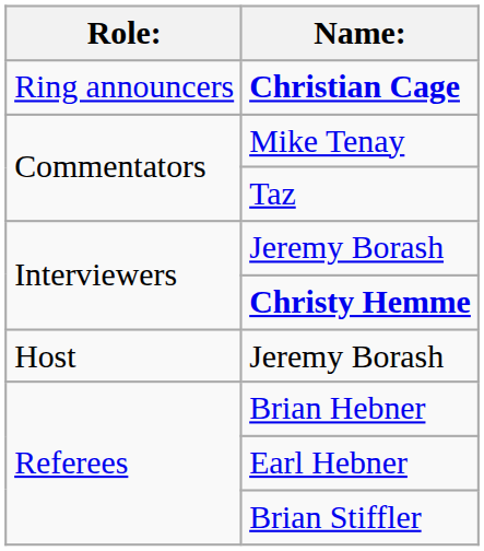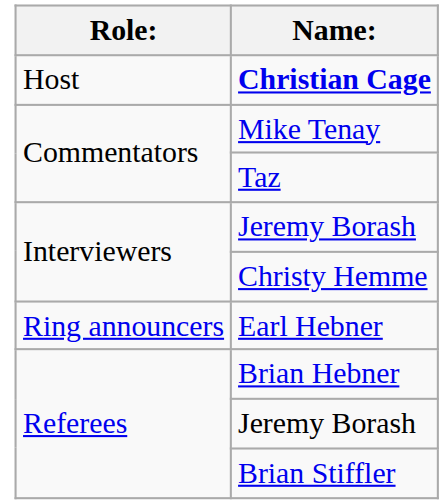row 2 | Role:: Ring announcers -> Host
row 6 | Name:: bold -> normal
row 7 | Role:: Host -> Ring announcers
row 7 | Name:: Jeremy Borash -> Earl Hebner
row 9 | Name:: Earl Hebner -> Jeremy Borash
